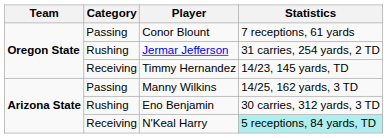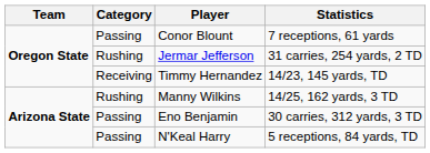Manny Wilkins | Category: Passing -> Rushing
Eno Benjamin | Category: Rushing -> Passing
N'Keal Harry | Category: Receiving -> Passing
N'Keal Harry | Statistics: paleturquoise background -> no background
